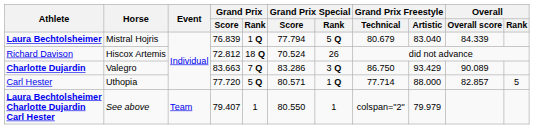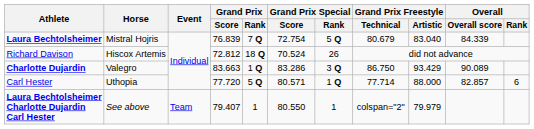Laura Bechtolsheimer | Grand Prix / Rank: 1 Q -> 7 Q
Laura Bechtolsheimer | Grand Prix Special / Score: 77.794 -> 72.754
Charlotte Dujardin | Grand Prix / Rank: 7 Q -> 1 Q
Carl Hester | Overall / Rank: 5 -> 6
